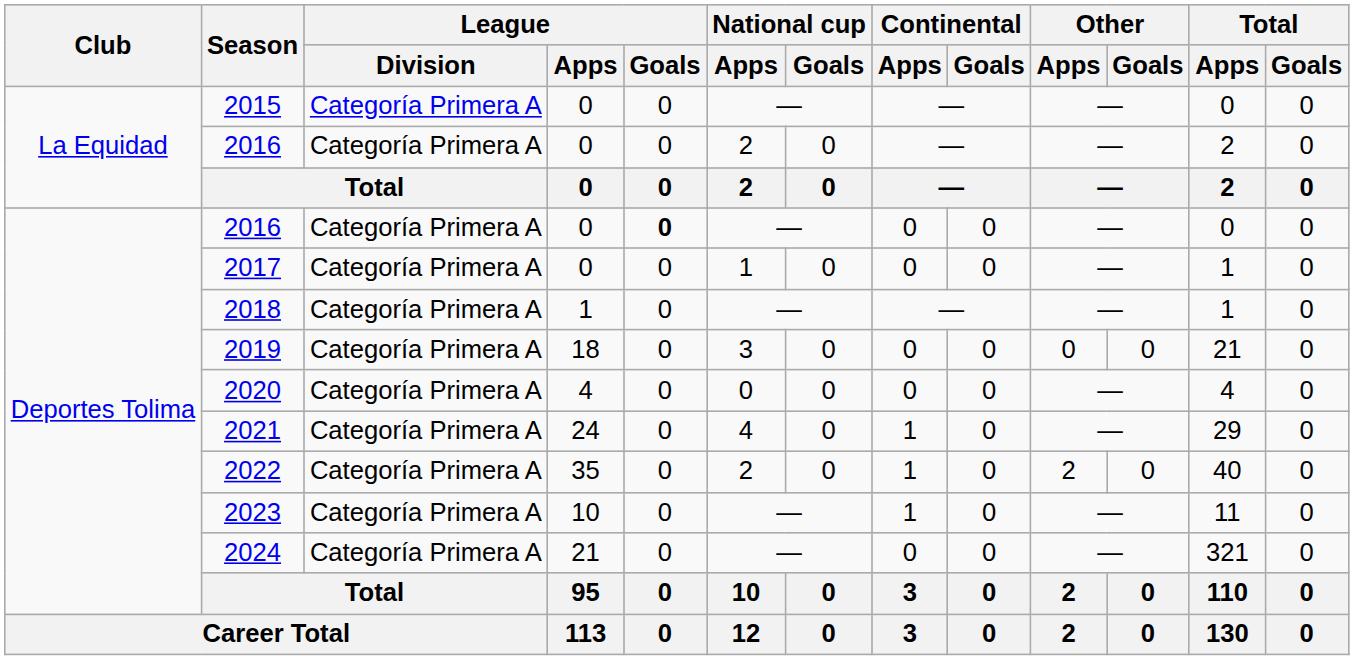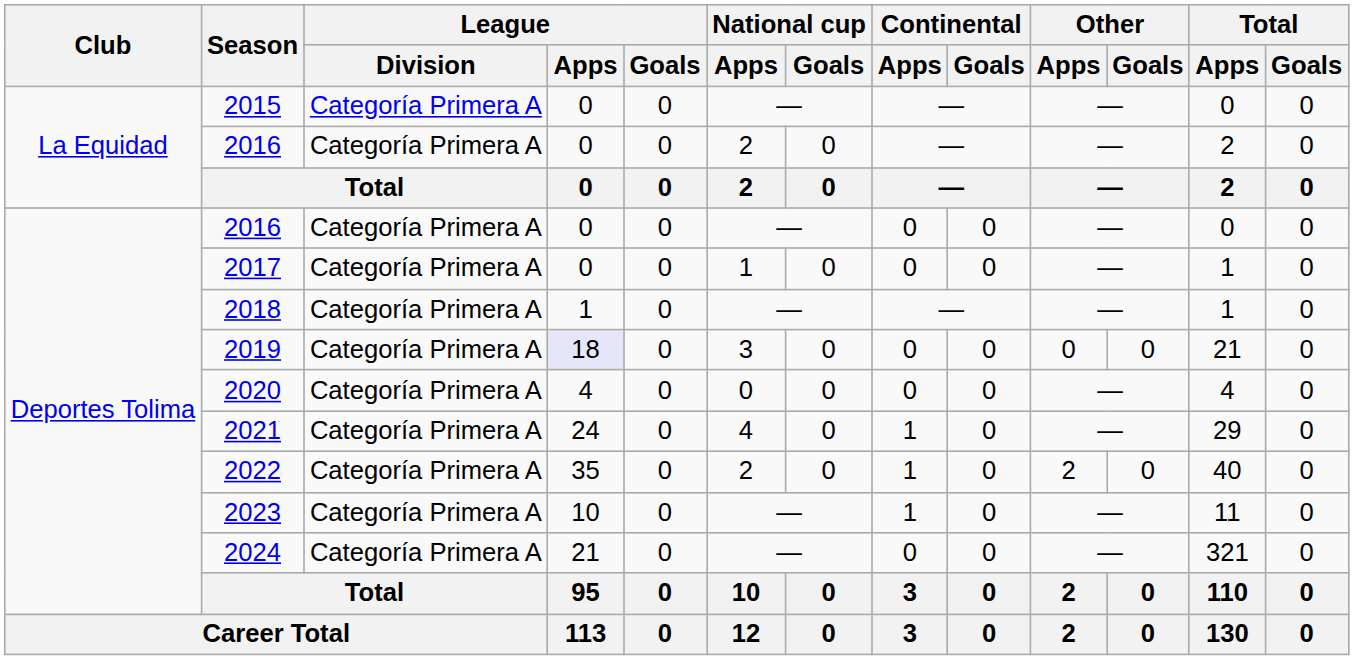Deportes Tolima / 2016 | League / Goals: bold -> normal
2019 | League / Apps: no background -> lavender background
